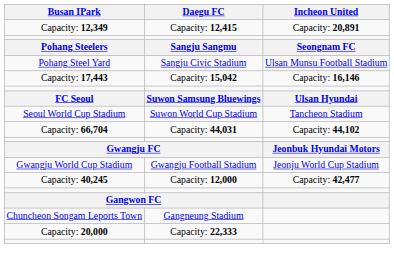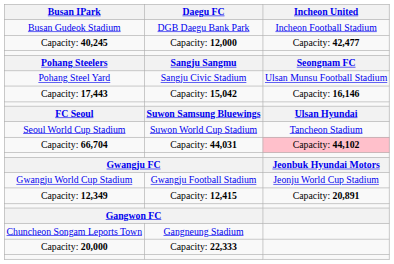+ row: Busan Gudeok Stadium | DGB Daegu Bank Park | Incheon Football Stadium
rows swapped: Capacity: 12,349 <-> Capacity: 40,245
Capacity: 66,704 | Incheon United: no background -> pink background
